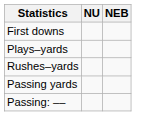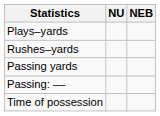- row: First downs
+ row: Time of possession
